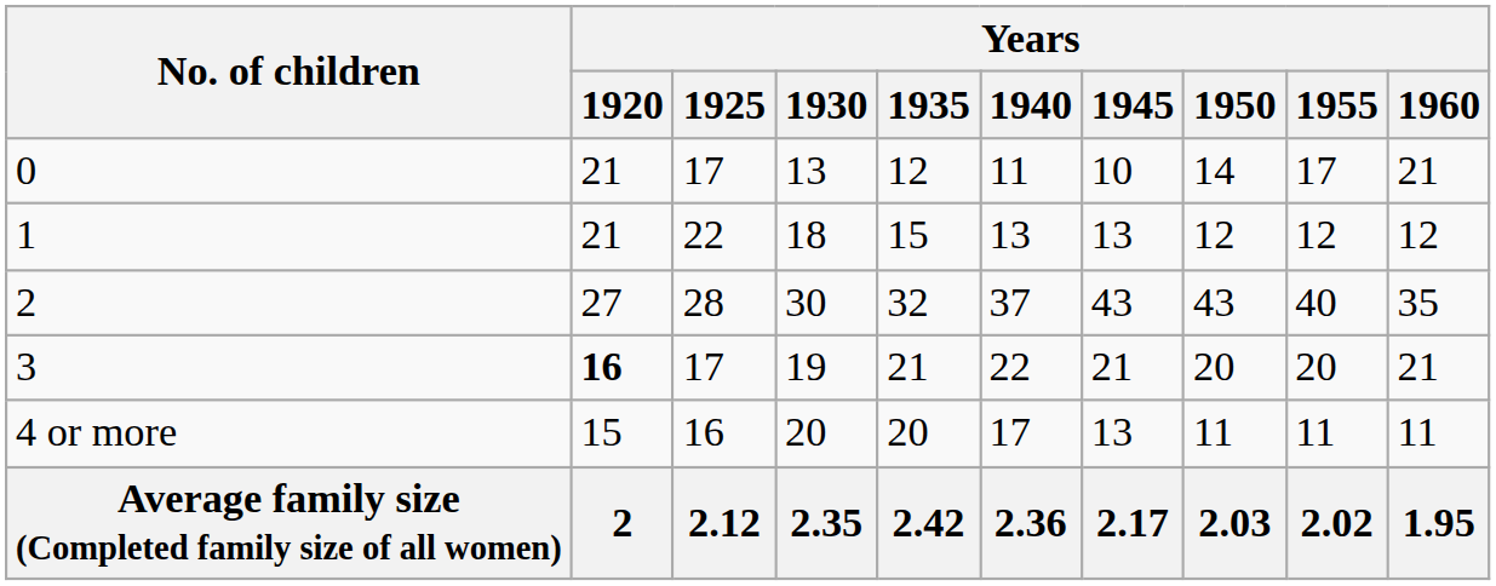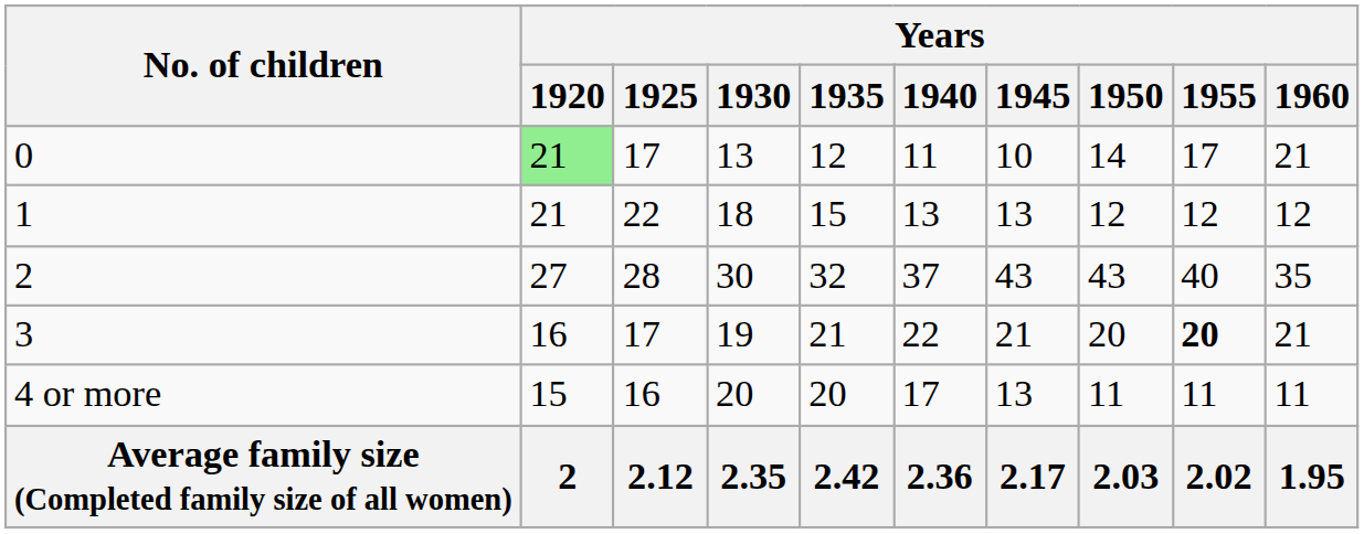0 | Years / 1920: no background -> lightgreen background
3 | Years / 1920: bold -> normal
3 | Years / 1955: normal -> bold
